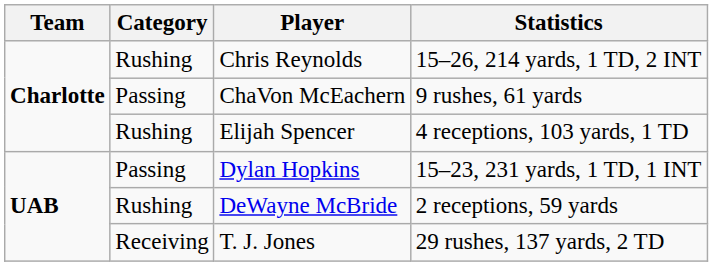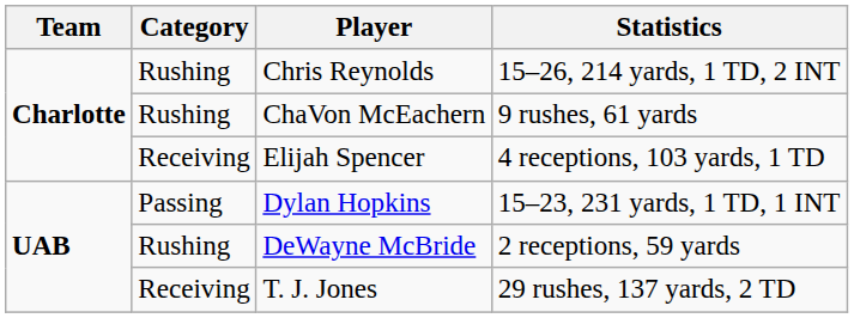ChaVon McEachern | Category: Passing -> Rushing
Elijah Spencer | Category: Rushing -> Receiving
